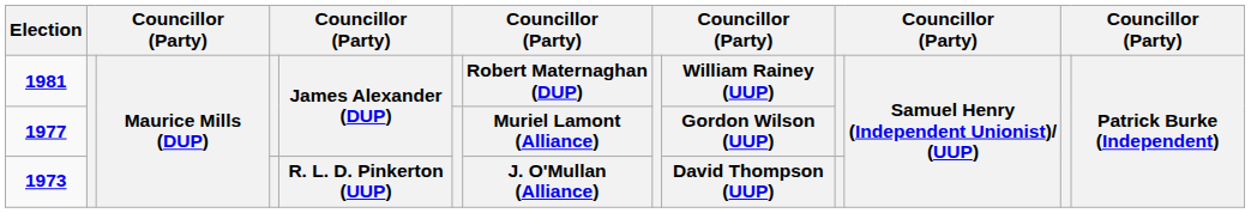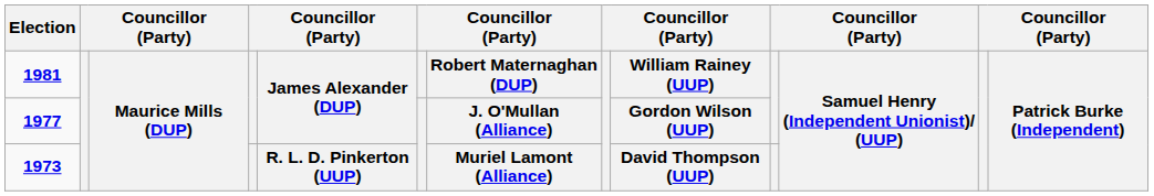1977 | column 7: Muriel Lamont (Alliance) -> J. O'Mullan (Alliance)
1973 | column 7: J. O'Mullan (Alliance) -> Muriel Lamont (Alliance)
